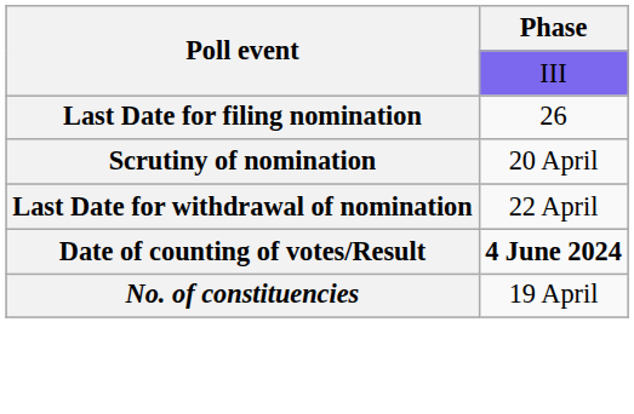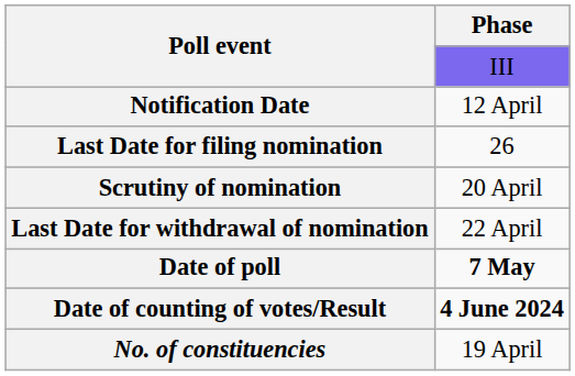+ row: Notification Date | 12 April
+ row: Date of poll | 7 May
